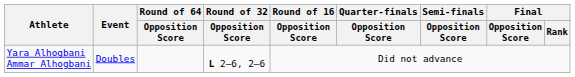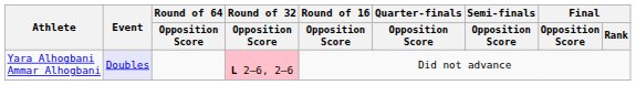Yara Alhogbani Ammar Alhogbani | Event: no background -> lavender background
Yara Alhogbani Ammar Alhogbani | Round of 32 / Opposition Score: no background -> pink background
